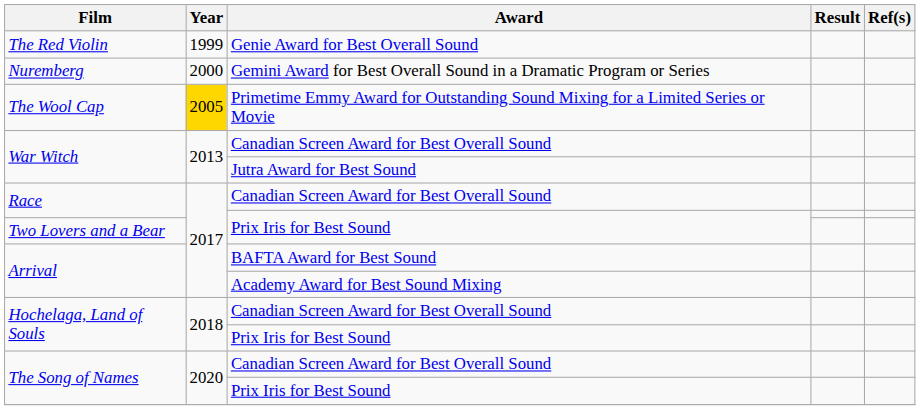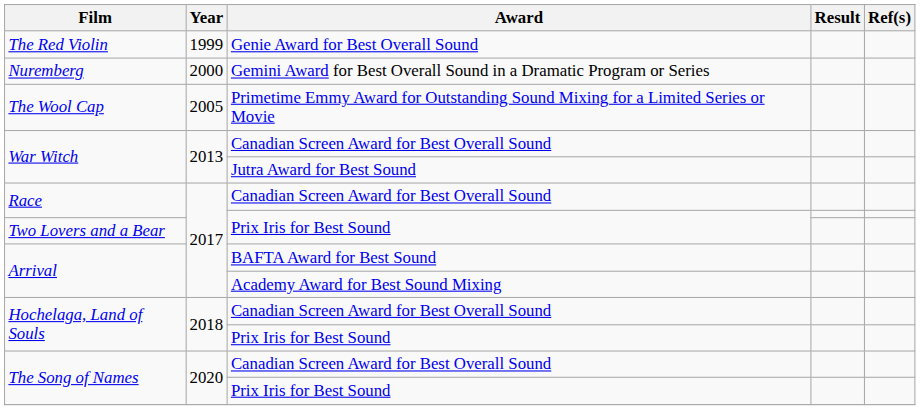The Wool Cap | Year: gold background -> no background
